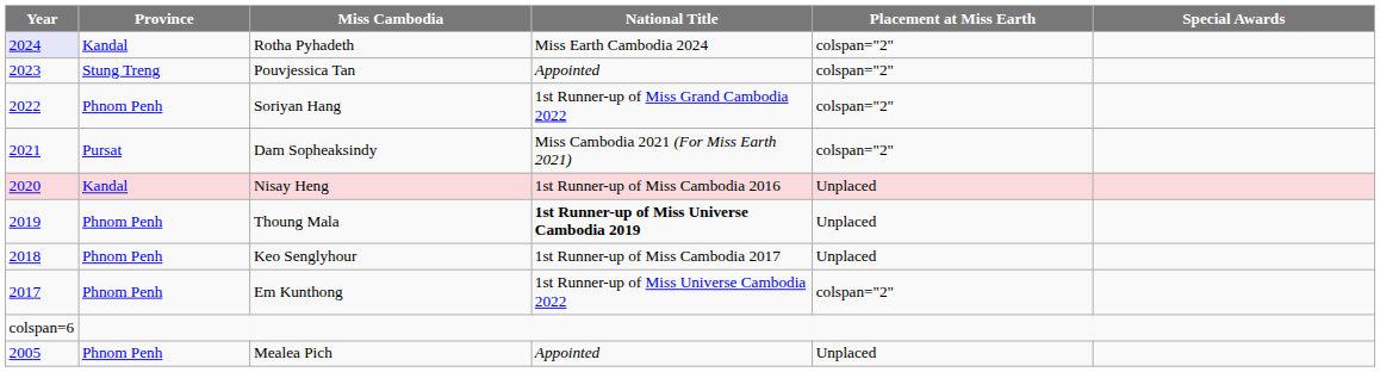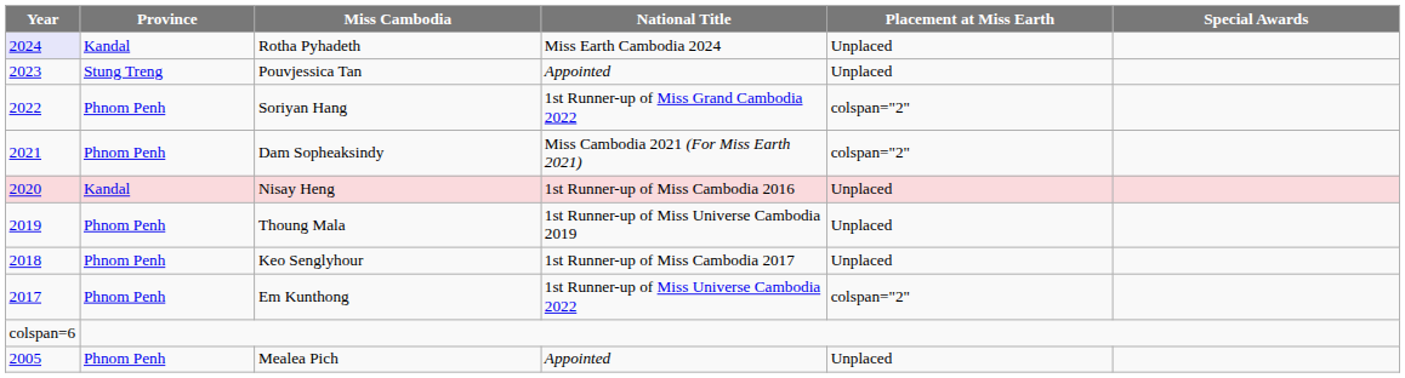Rotha Pyhadeth | Placement at Miss Earth: colspan="2" -> Unplaced
Pouvjessica Tan | Placement at Miss Earth: colspan="2" -> Unplaced
Dam Sopheaksindy | Province: Pursat -> Phnom Penh
Thoung Mala | National Title: bold -> normal
